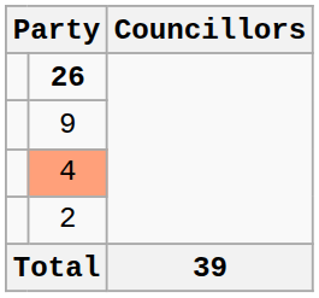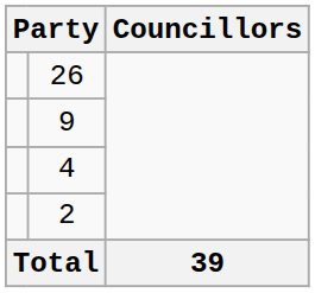26 | column 2: bold -> normal
4 | column 2: lightsalmon background -> no background
